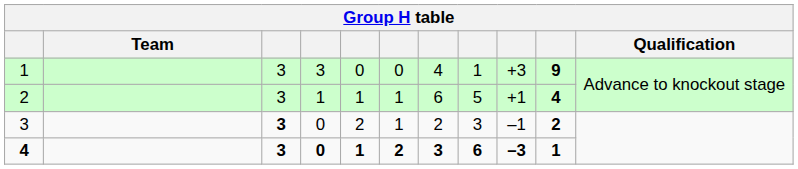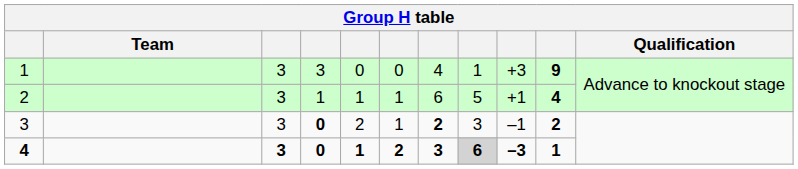row 5 | column 3: bold -> normal
row 5 | column 4: normal -> bold
row 5 | column 7: normal -> bold
row 6 | column 8: no background -> lightgrey background
